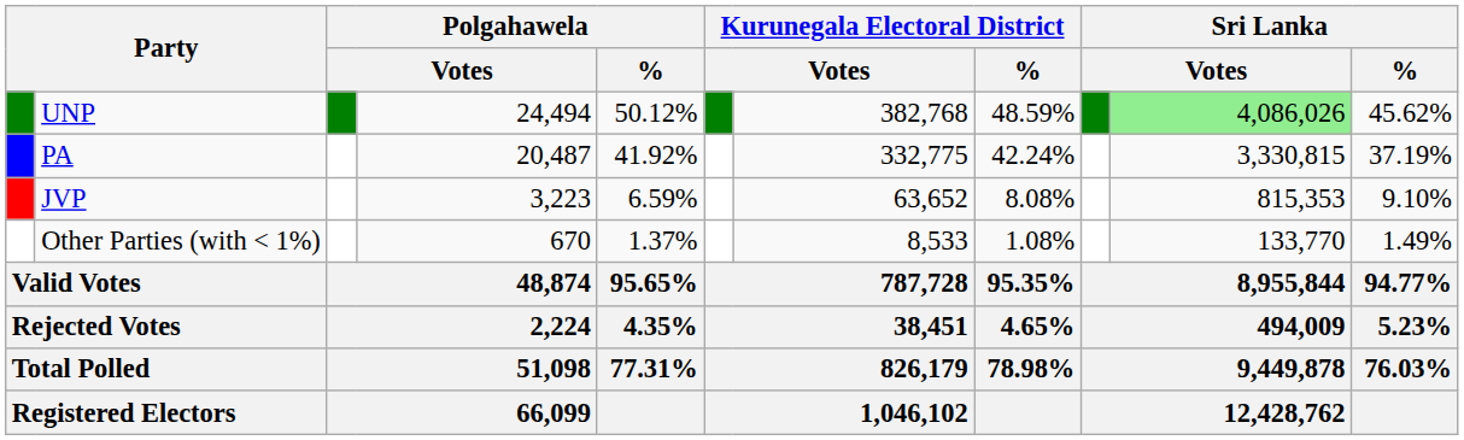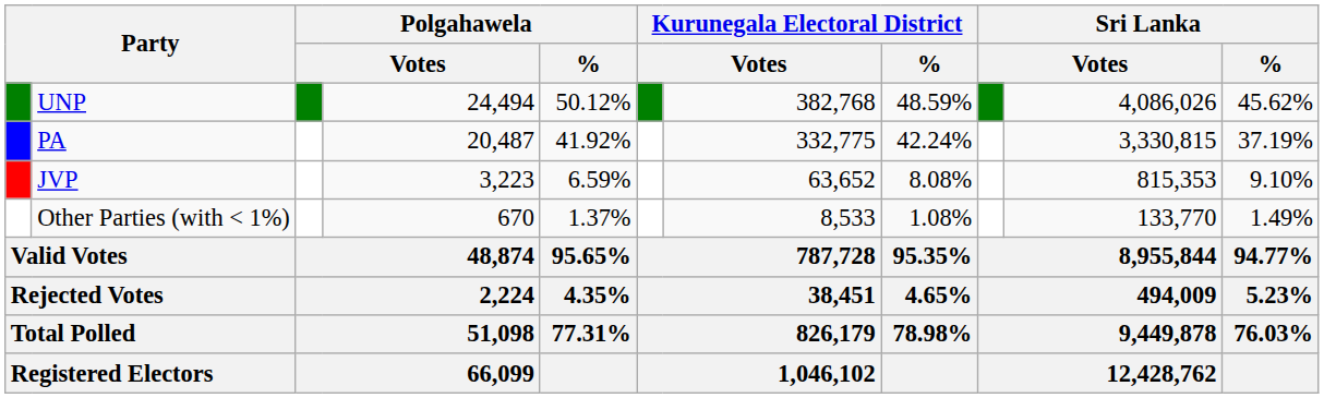UNP | column 10: lightgreen background -> no background
